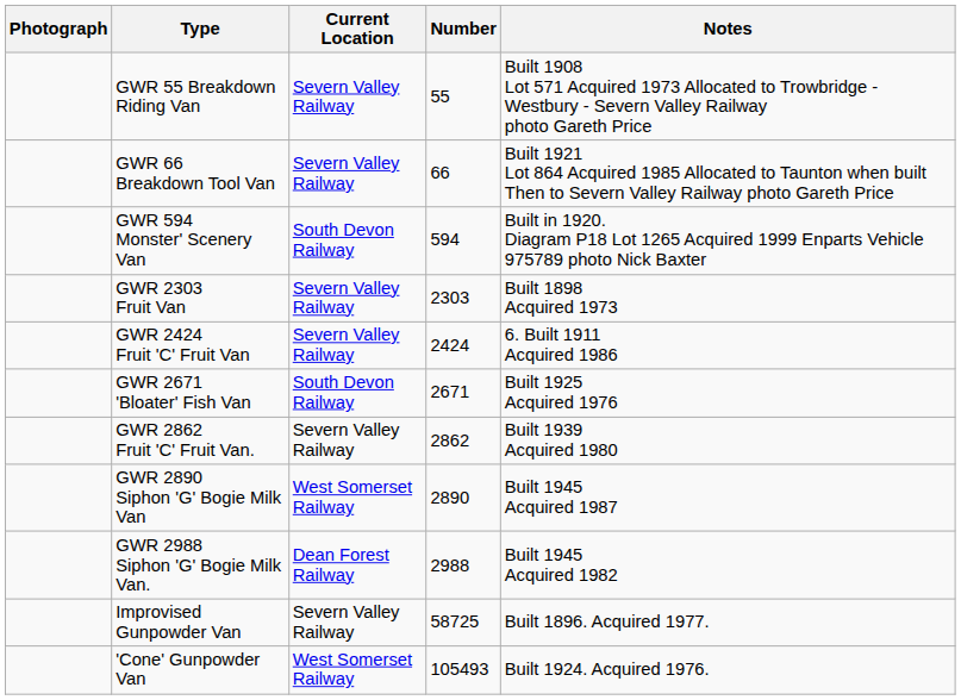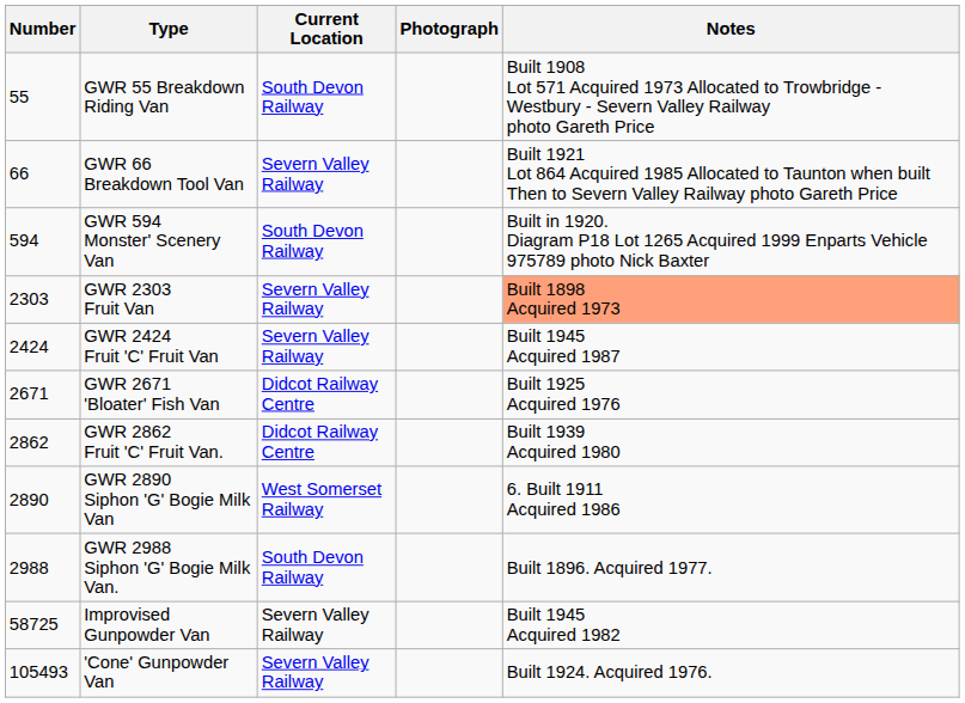columns swapped: Number <-> Photograph
GWR 55 Breakdown Riding Van | Current Location: Severn Valley Railway -> South Devon Railway
GWR 2303 Fruit Van | Notes: no background -> lightsalmon background
GWR 2424 Fruit 'C' Fruit Van | Notes: 6. Built 1911 Acquired 1986 -> Built 1945 Acquired 1987
GWR 2671 'Bloater' Fish Van | Current Location: South Devon Railway -> Didcot Railway Centre
GWR 2862 Fruit 'C' Fruit Van. | Current Location: Severn Valley Railway -> Didcot Railway Centre
GWR 2890 Siphon 'G' Bogie Milk Van | Notes: Built 1945 Acquired 1987 -> 6. Built 1911 Acquired 1986
GWR 2988 Siphon 'G' Bogie Milk Van. | Current Location: Dean Forest Railway -> South Devon Railway
GWR 2988 Siphon 'G' Bogie Milk Van. | Notes: Built 1945 Acquired 1982 -> Built 1896. Acquired 1977.
Improvised Gunpowder Van | Notes: Built 1896. Acquired 1977. -> Built 1945 Acquired 1982
'Cone' Gunpowder Van | Current Location: West Somerset Railway -> Severn Valley Railway
